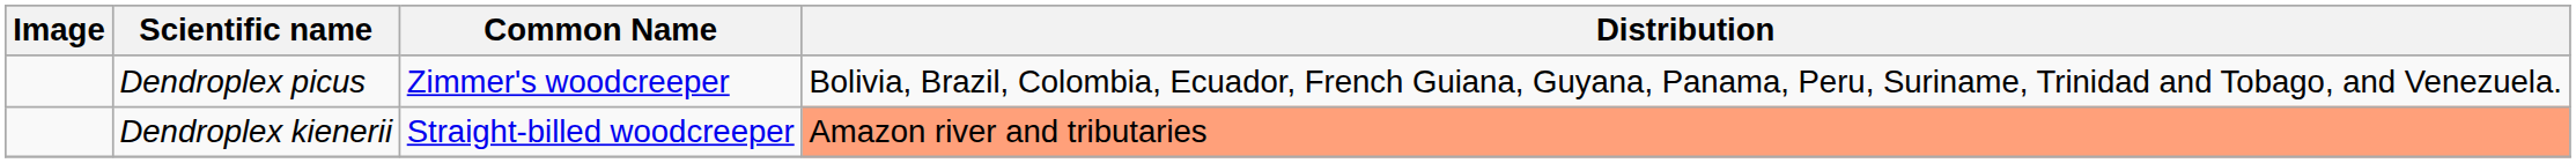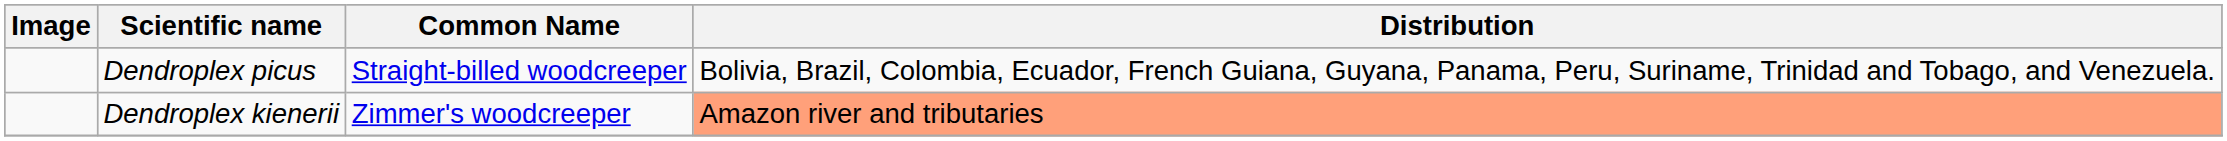Dendroplex picus | Common Name: Zimmer's woodcreeper -> Straight-billed woodcreeper
Dendroplex kienerii | Common Name: Straight-billed woodcreeper -> Zimmer's woodcreeper
